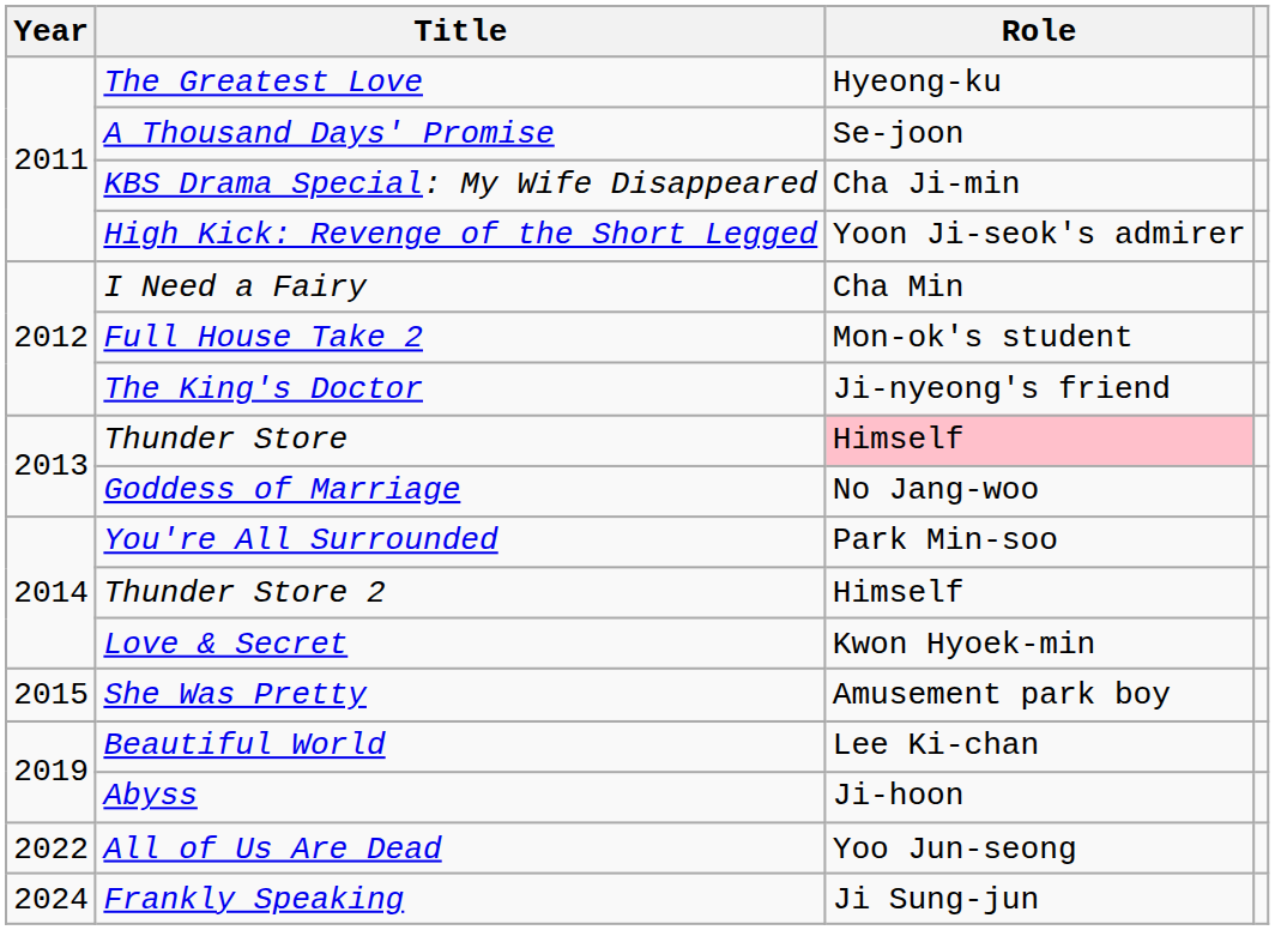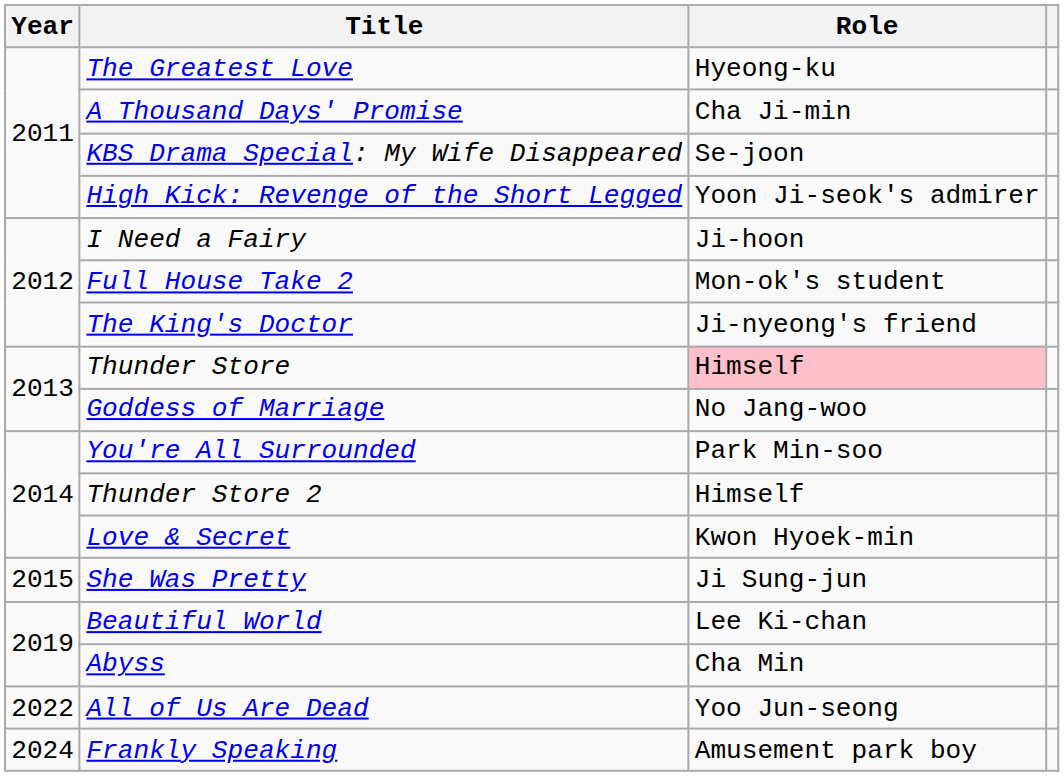A Thousand Days' Promise | Role: Se-joon -> Cha Ji-min
KBS Drama Special: My Wife Disappeared | Role: Cha Ji-min -> Se-joon
I Need a Fairy | Role: Cha Min -> Ji-hoon
She Was Pretty | Role: Amusement park boy -> Ji Sung-jun
Abyss | Role: Ji-hoon -> Cha Min
Frankly Speaking | Role: Ji Sung-jun -> Amusement park boy
